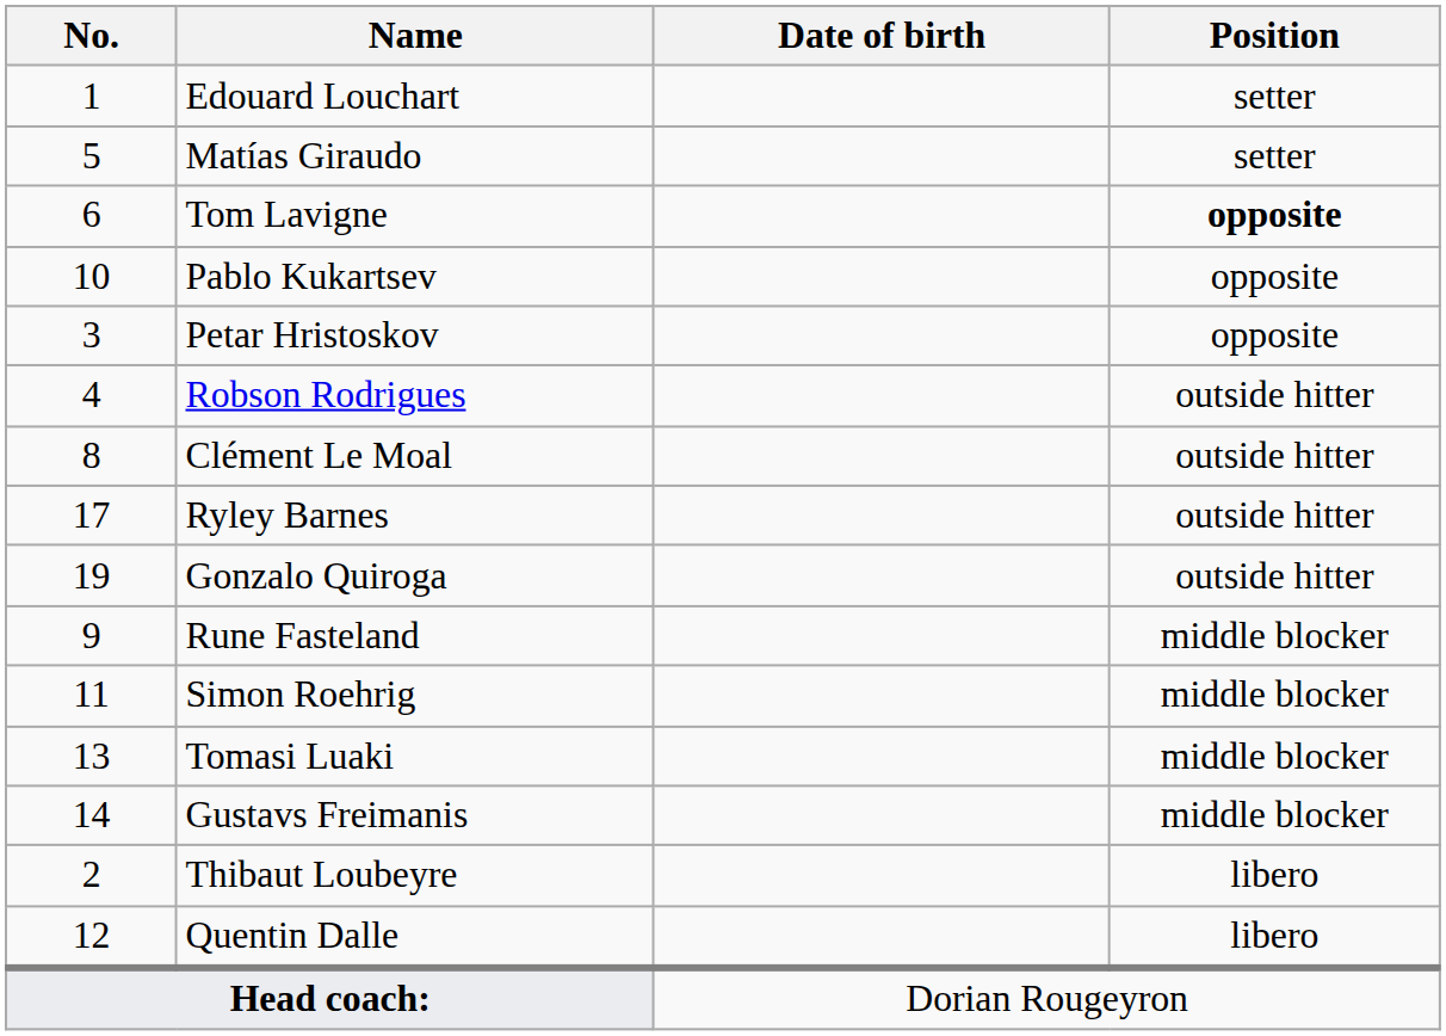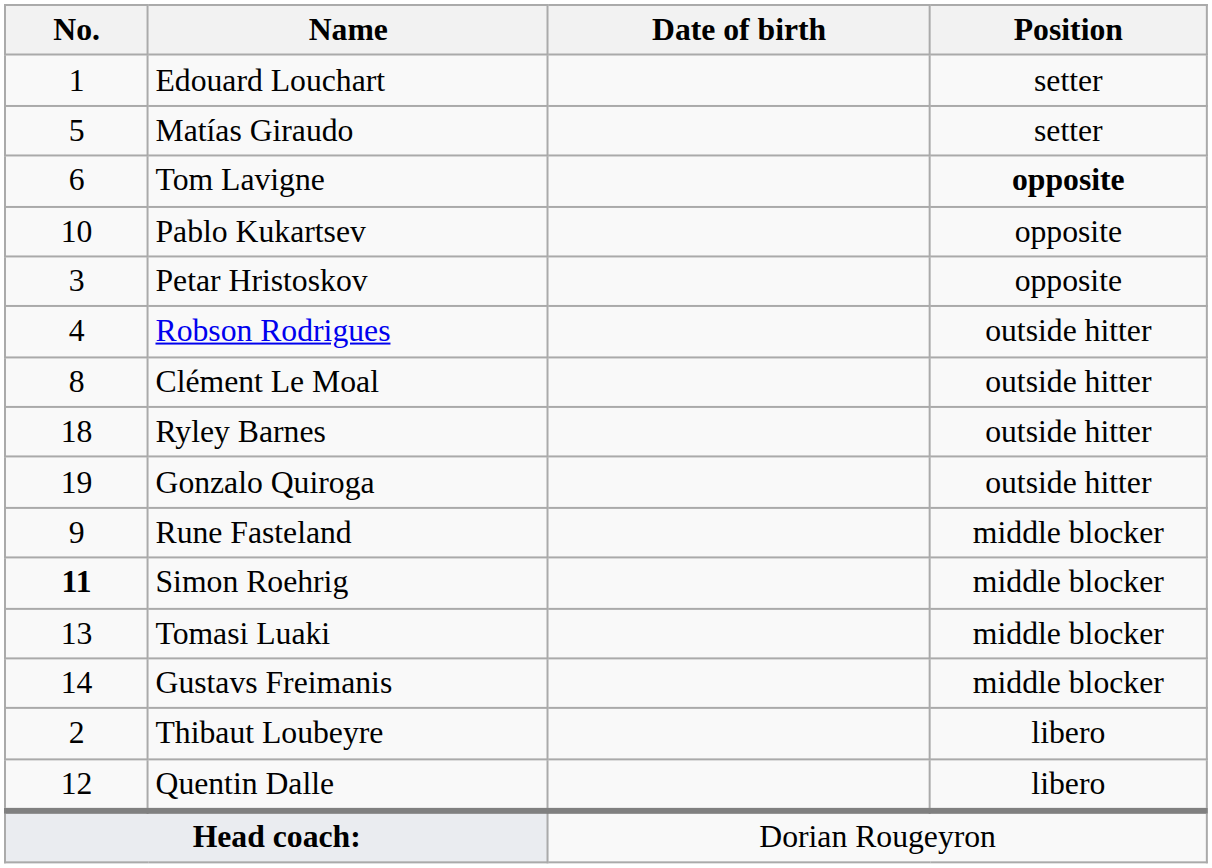Ryley Barnes | No.: 17 -> 18
Simon Roehrig | No.: normal -> bold
